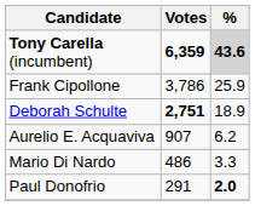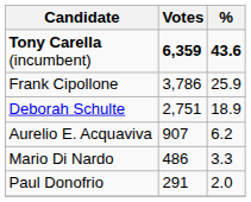Tony Carella (incumbent) | %: lightgrey background -> no background
Deborah Schulte | Votes: bold -> normal
Paul Donofrio | %: bold -> normal
